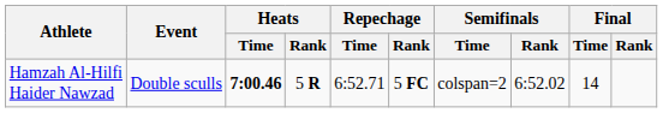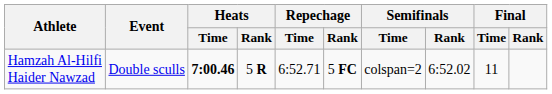Hamzah Al-Hilfi Haider Nawzad | Final / Time: 14 -> 11
